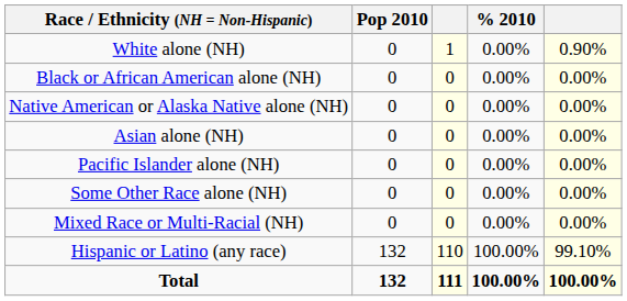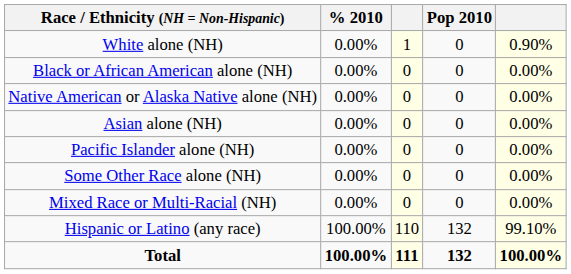columns swapped: Pop 2010 <-> % 2010
